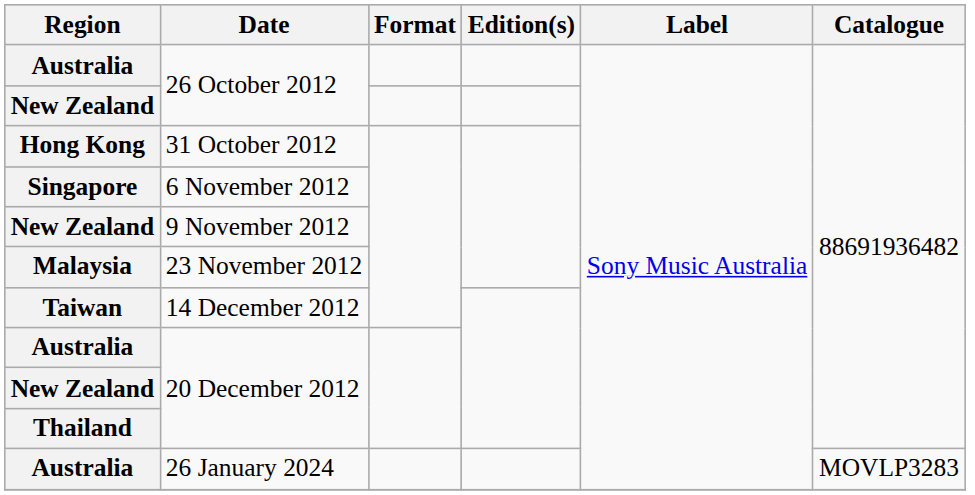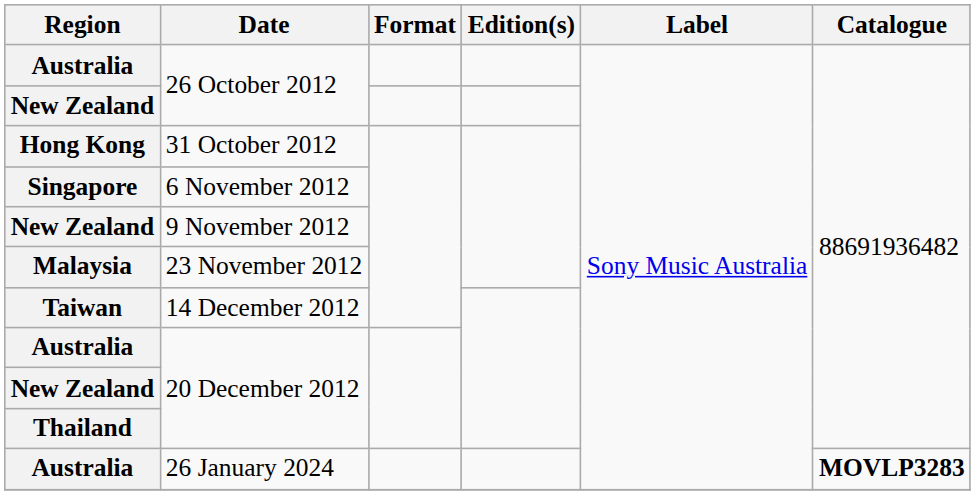26 January 2024 | Catalogue: normal -> bold
